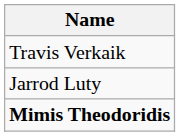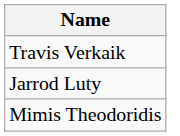row 4 | column 1: bold -> normal
